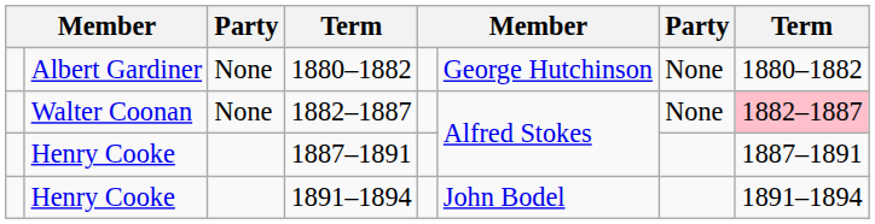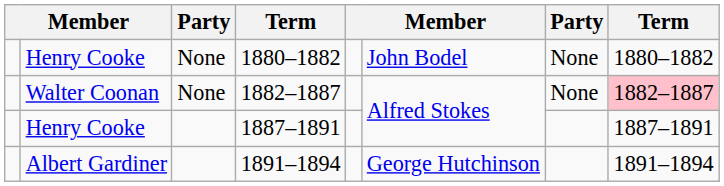row 2 | column 2: Albert Gardiner -> Henry Cooke
row 2 | column 6: George Hutchinson -> John Bodel
row 5 | column 2: Henry Cooke -> Albert Gardiner
row 5 | column 6: John Bodel -> George Hutchinson
